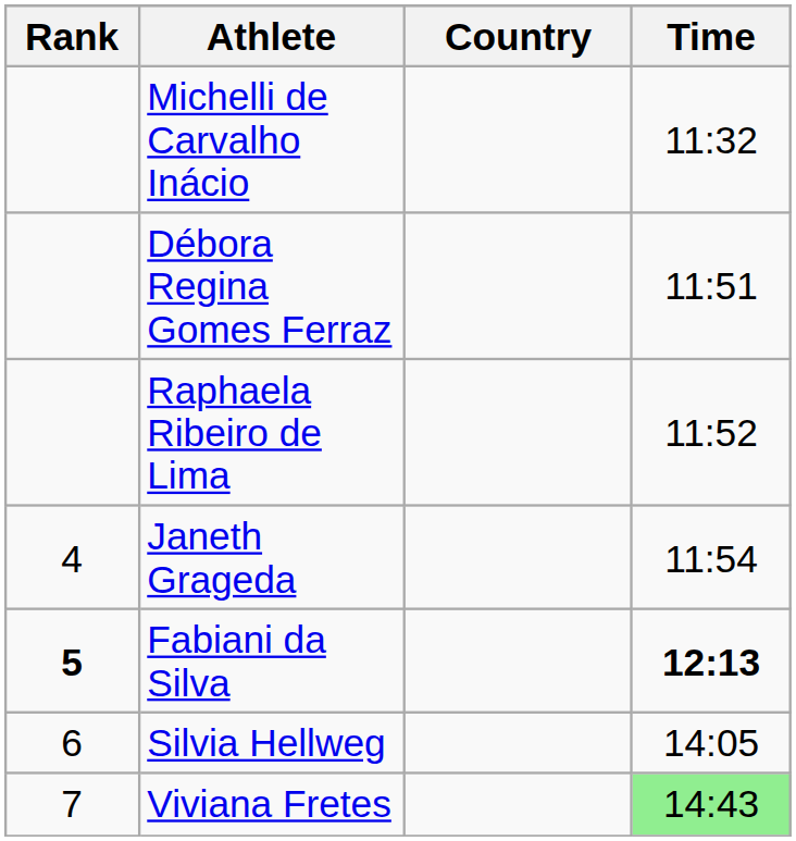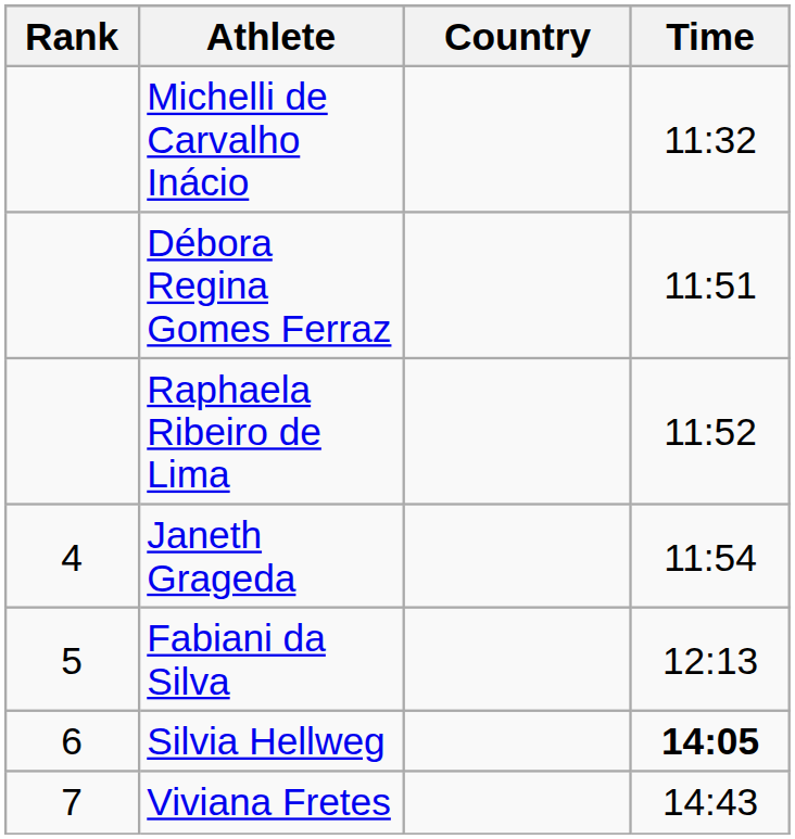Fabiani da Silva | Rank: bold -> normal
Fabiani da Silva | Time: bold -> normal
Silvia Hellweg | Time: normal -> bold
Viviana Fretes | Time: lightgreen background -> no background
